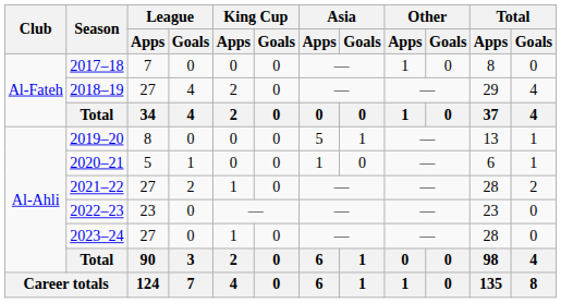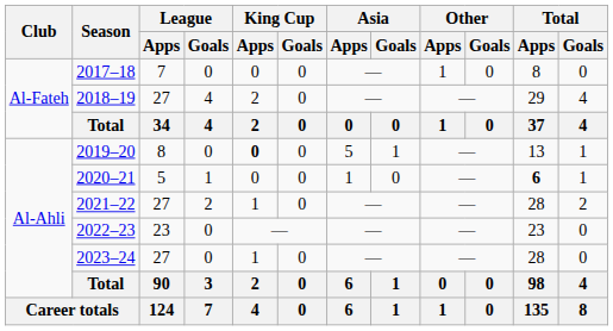2019–20 | King Cup / Apps: normal -> bold
2020–21 | Total / Apps: normal -> bold
